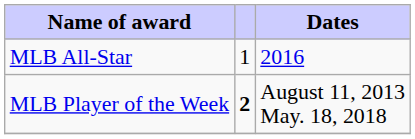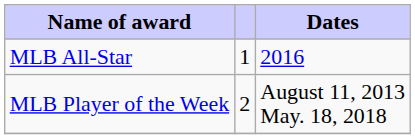MLB Player of the Week | column 2: bold -> normal
